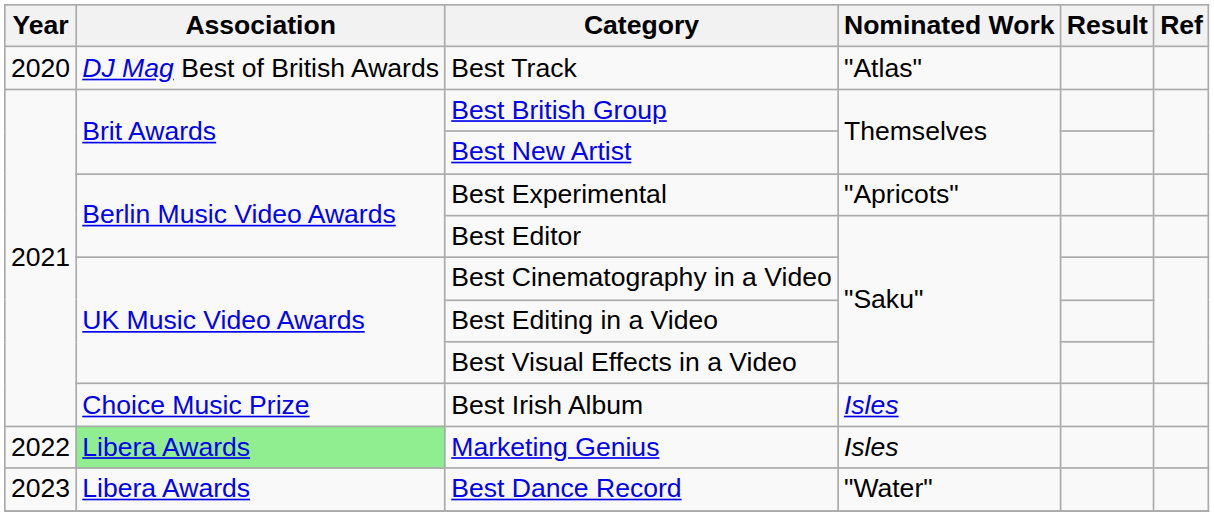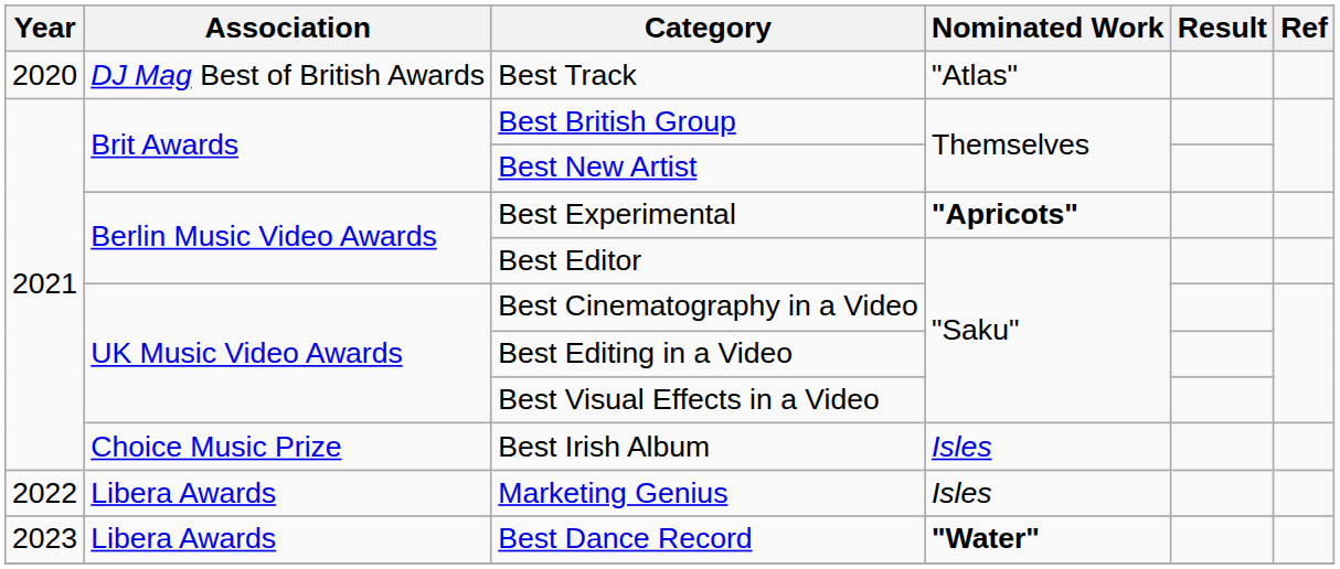Best Experimental | Nominated Work: normal -> bold
Marketing Genius | Association: lightgreen background -> no background
Best Dance Record | Nominated Work: normal -> bold
